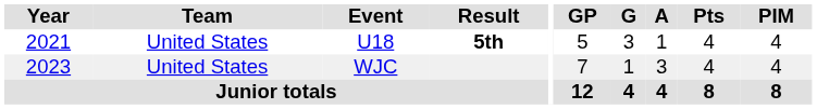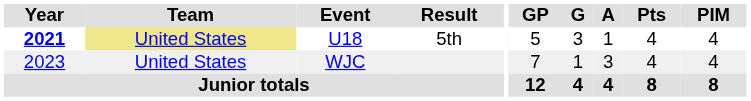U18 | Year: normal -> bold
U18 | Team: no background -> khaki background
U18 | Result: bold -> normal
